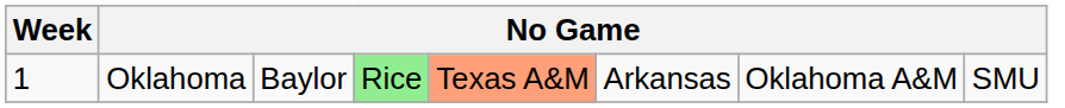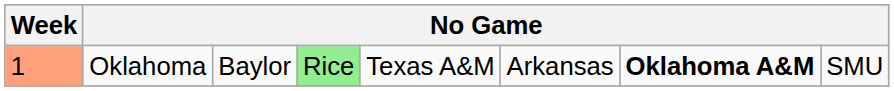Oklahoma | Week: no background -> lightsalmon background
Oklahoma | column 5: lightsalmon background -> no background
Oklahoma | column 7: normal -> bold
